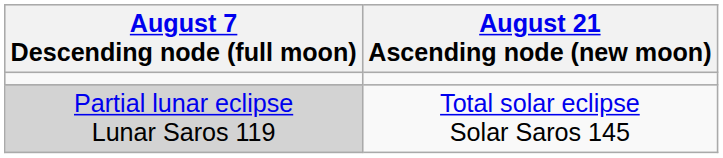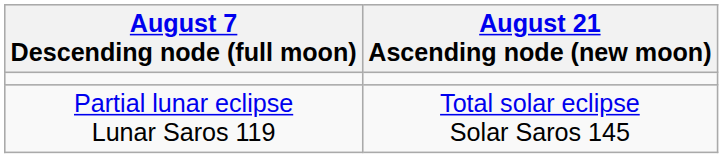row 3 | August 7 Descending node (full moon): lightgrey background -> no background
